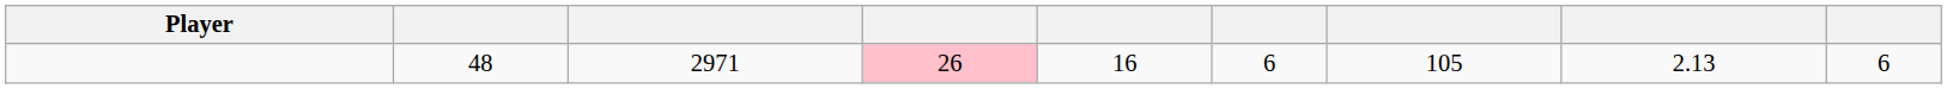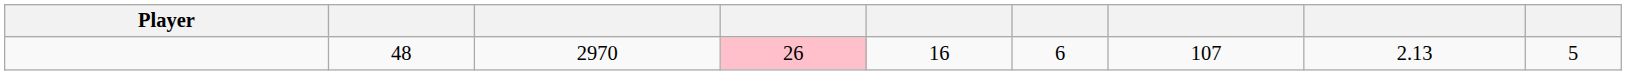row 2 | column 3: 2971 -> 2970
row 2 | column 7: 105 -> 107
row 2 | column 9: 6 -> 5
